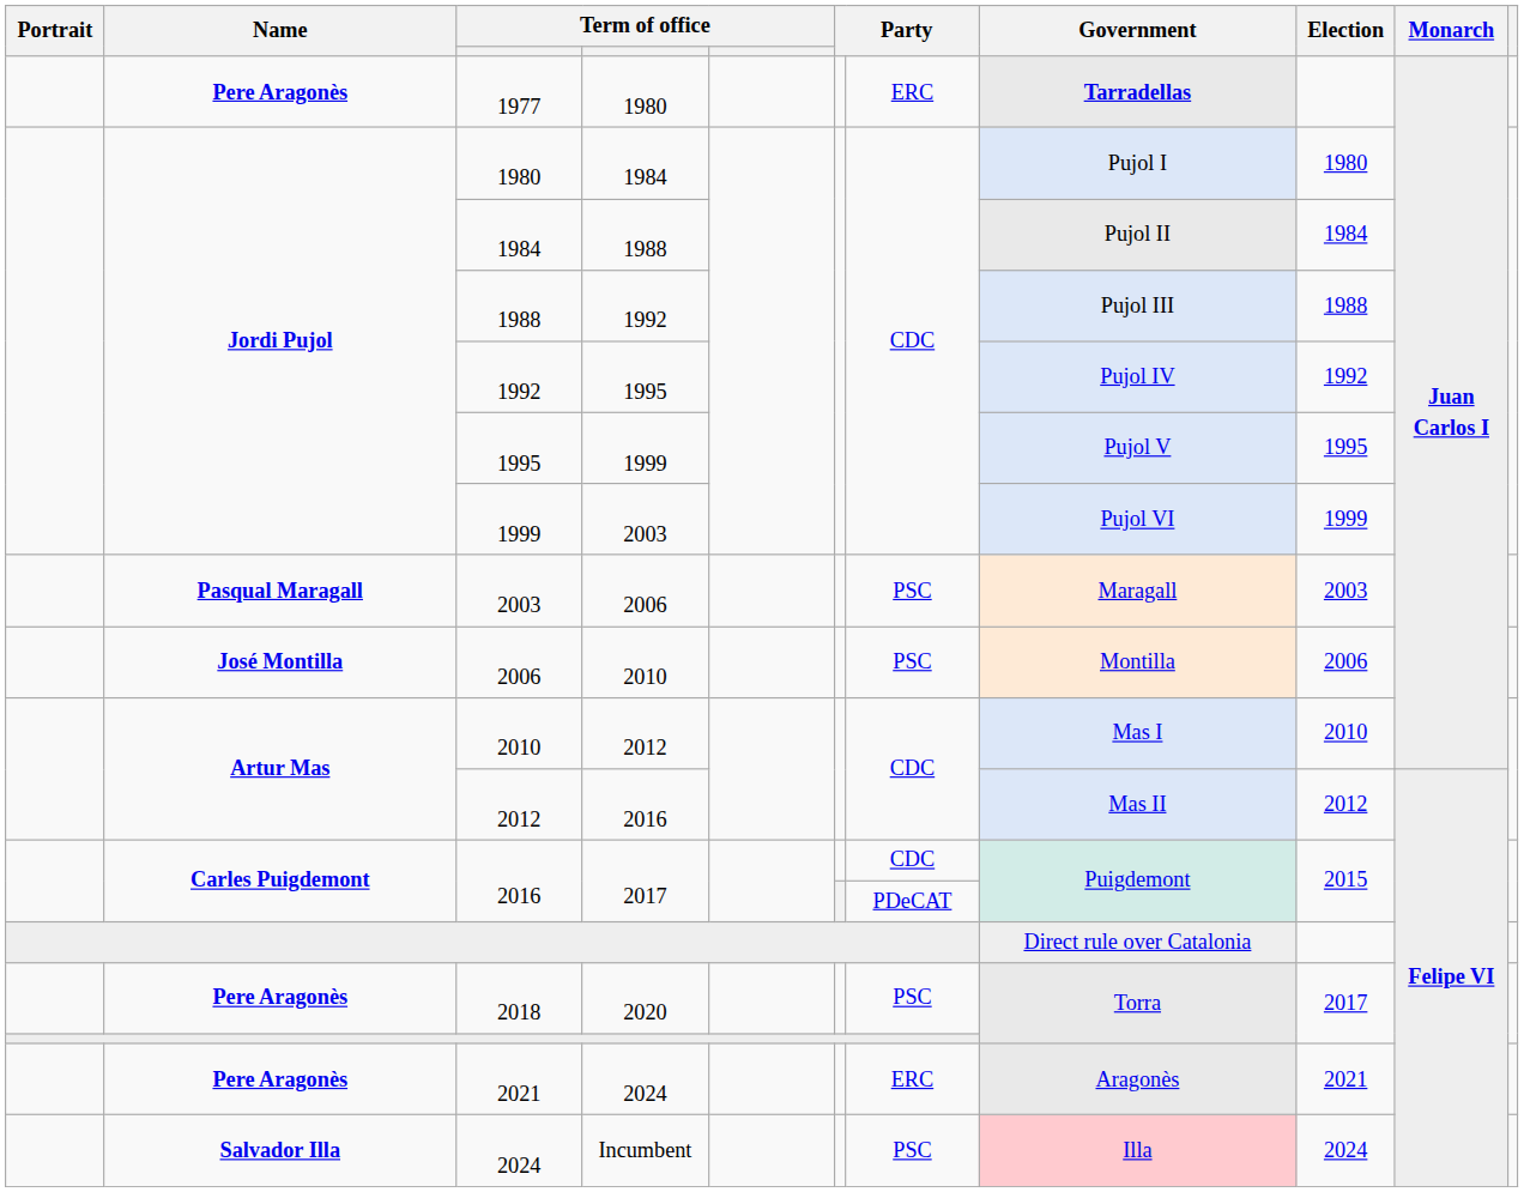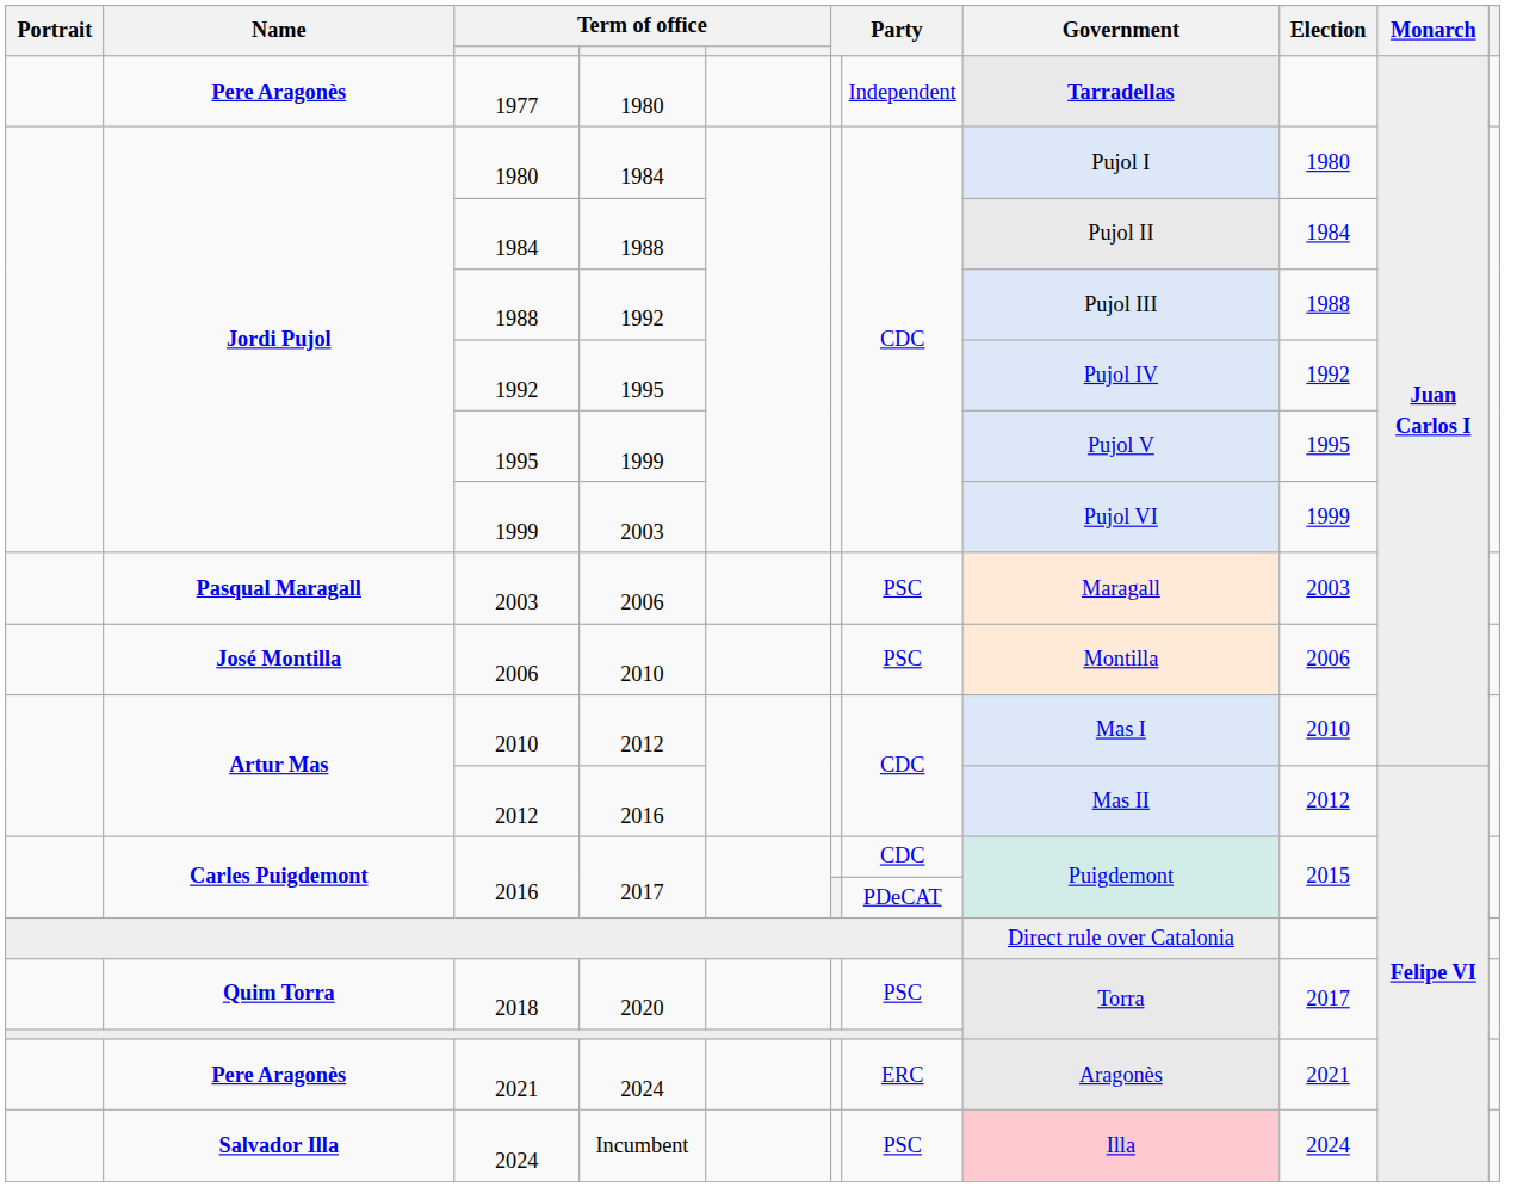1977 | column 7: ERC -> Independent
2018 | Name: Pere Aragonès -> Quim Torra
